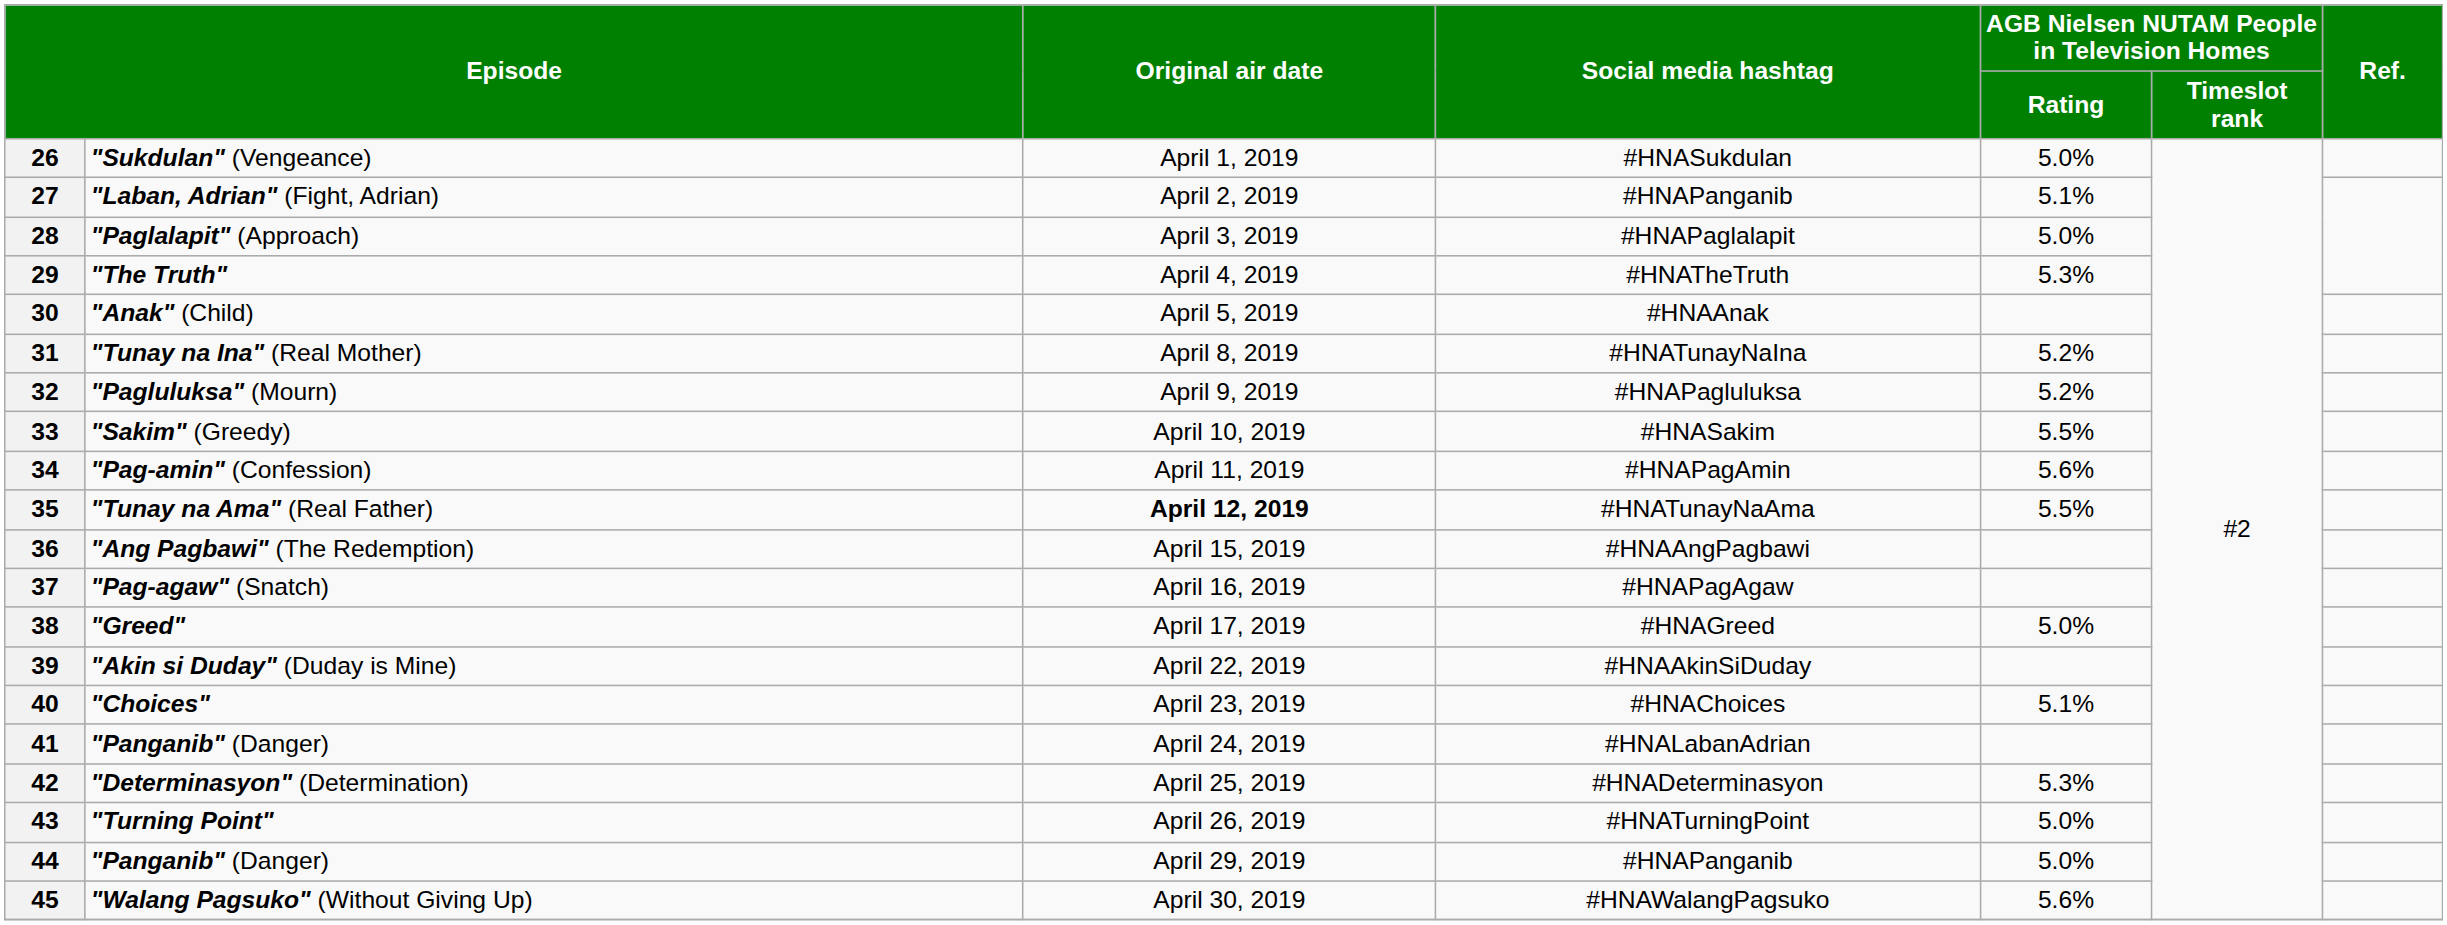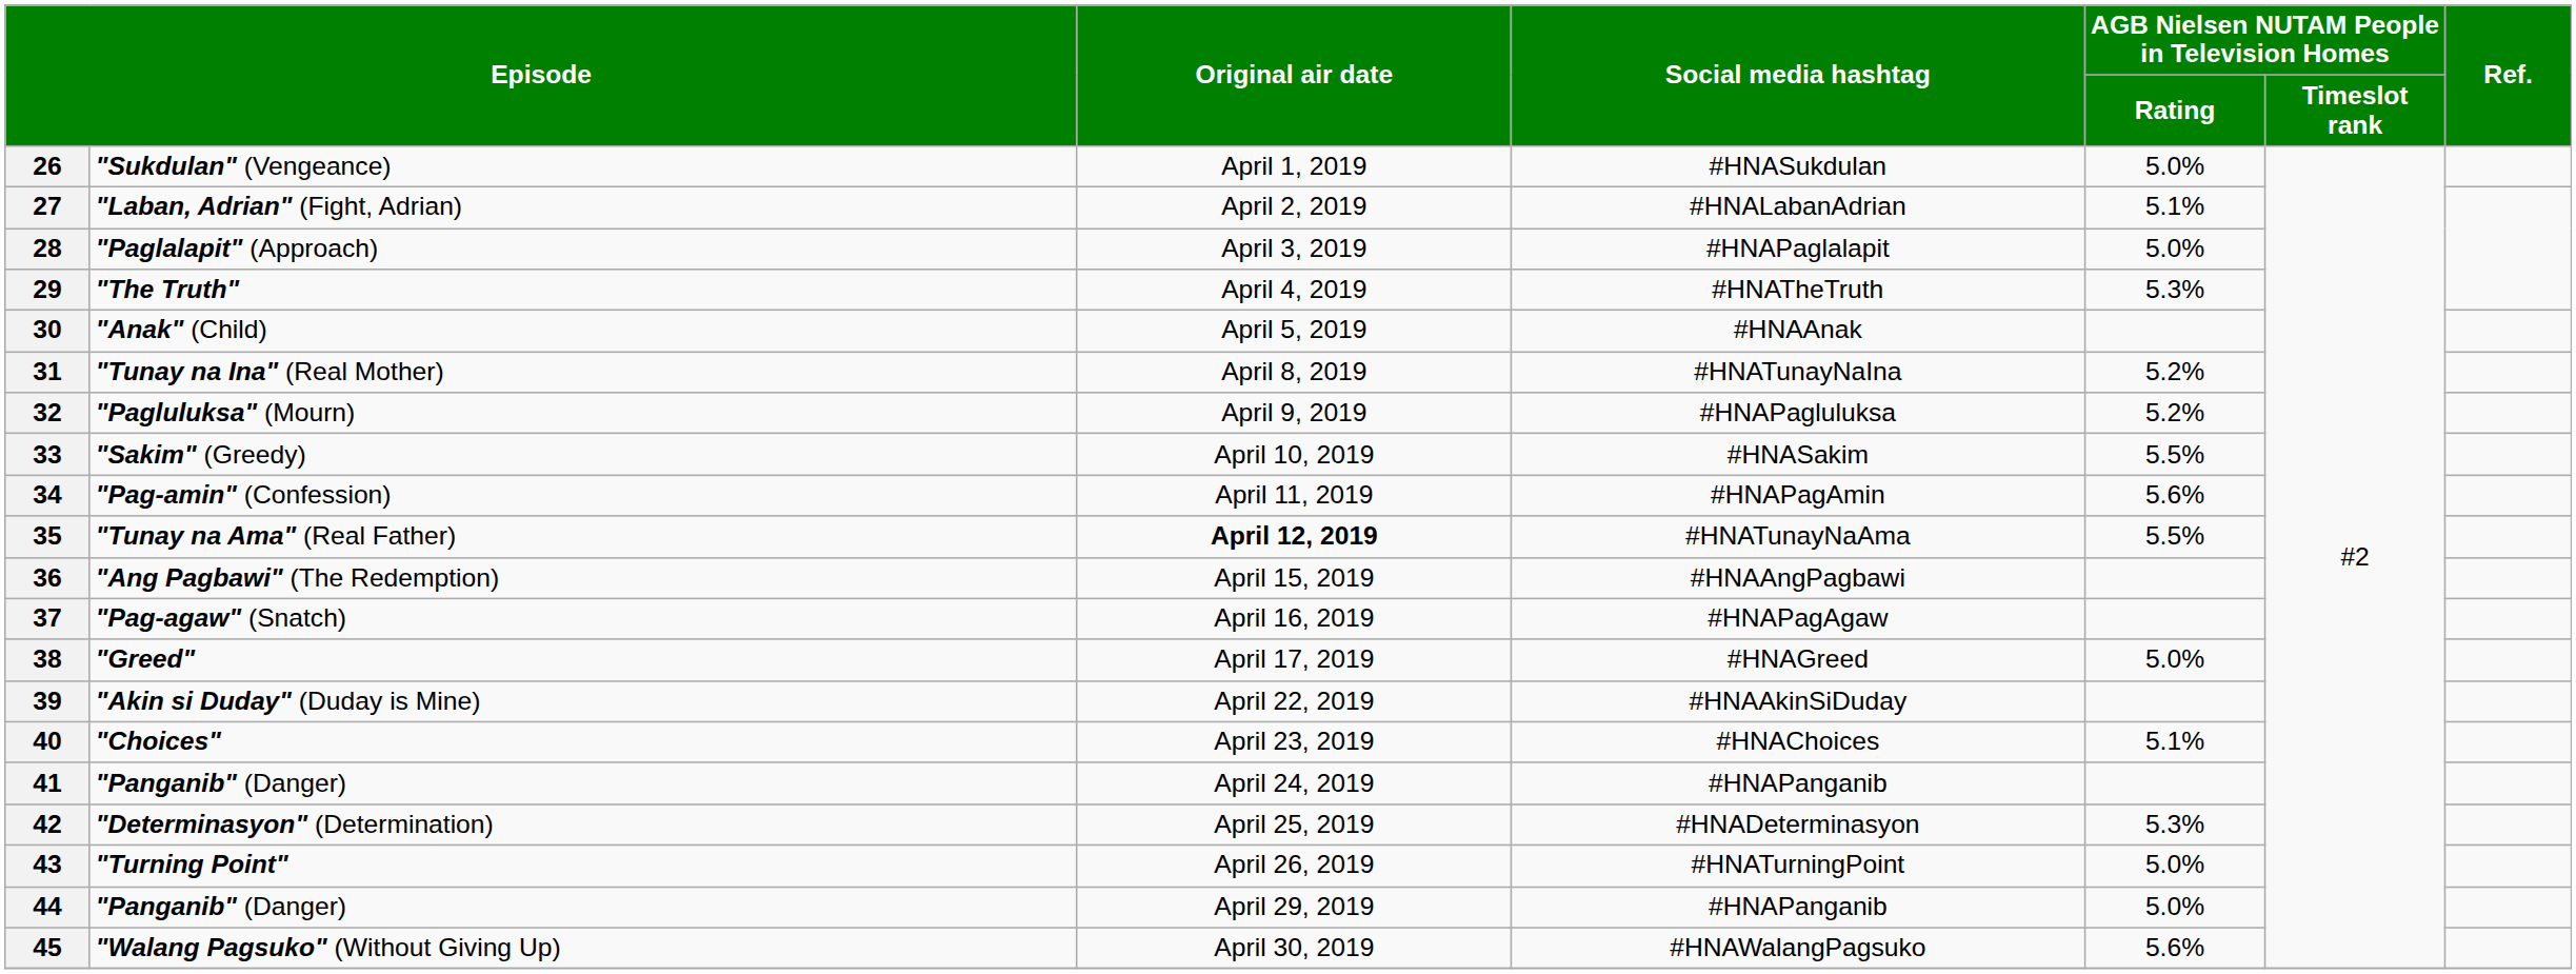27 | Social media hashtag: #HNAPanganib -> #HNALabanAdrian
41 | Social media hashtag: #HNALabanAdrian -> #HNAPanganib
